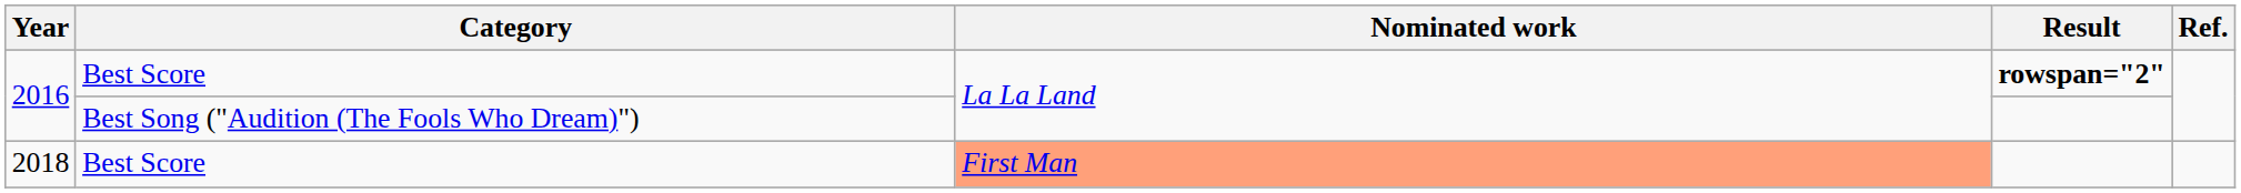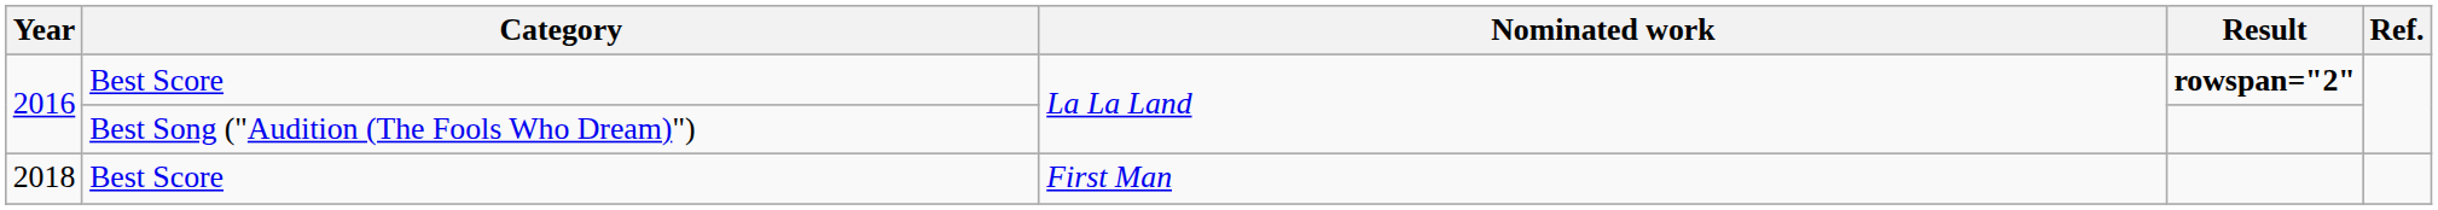2018 | Nominated work: lightsalmon background -> no background
